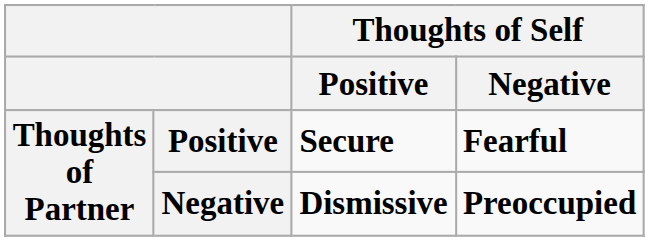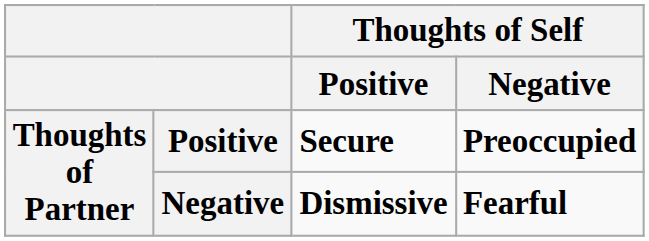row 3 | Thoughts of Self / Negative: Fearful -> Preoccupied
row 4 | Thoughts of Self / Negative: Preoccupied -> Fearful
